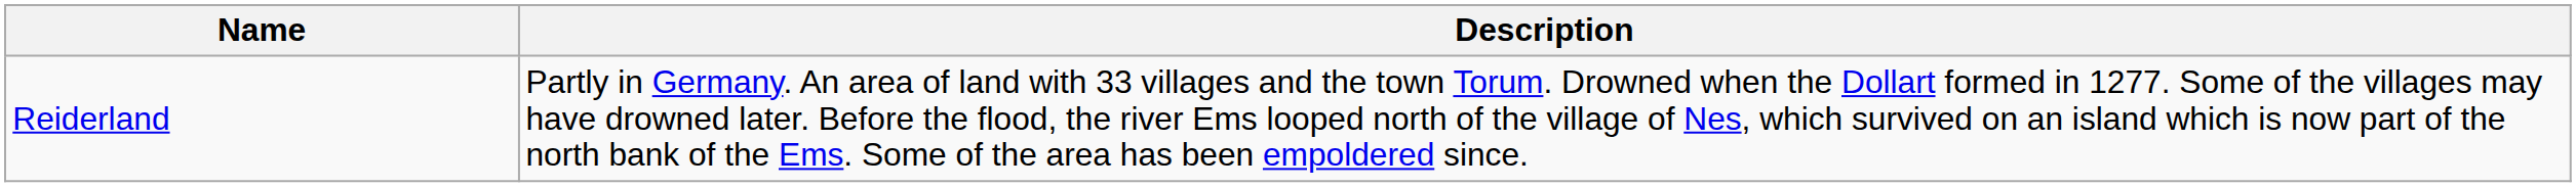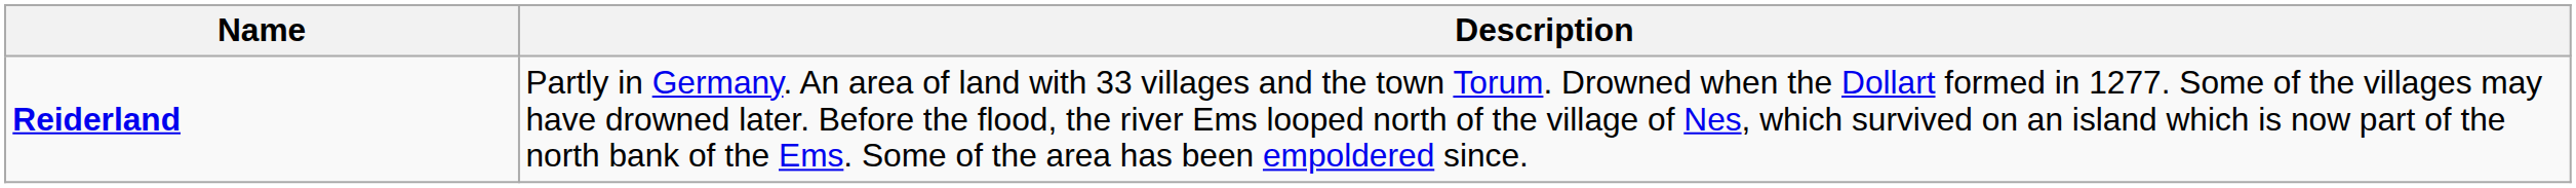Reiderland | Name: normal -> bold
